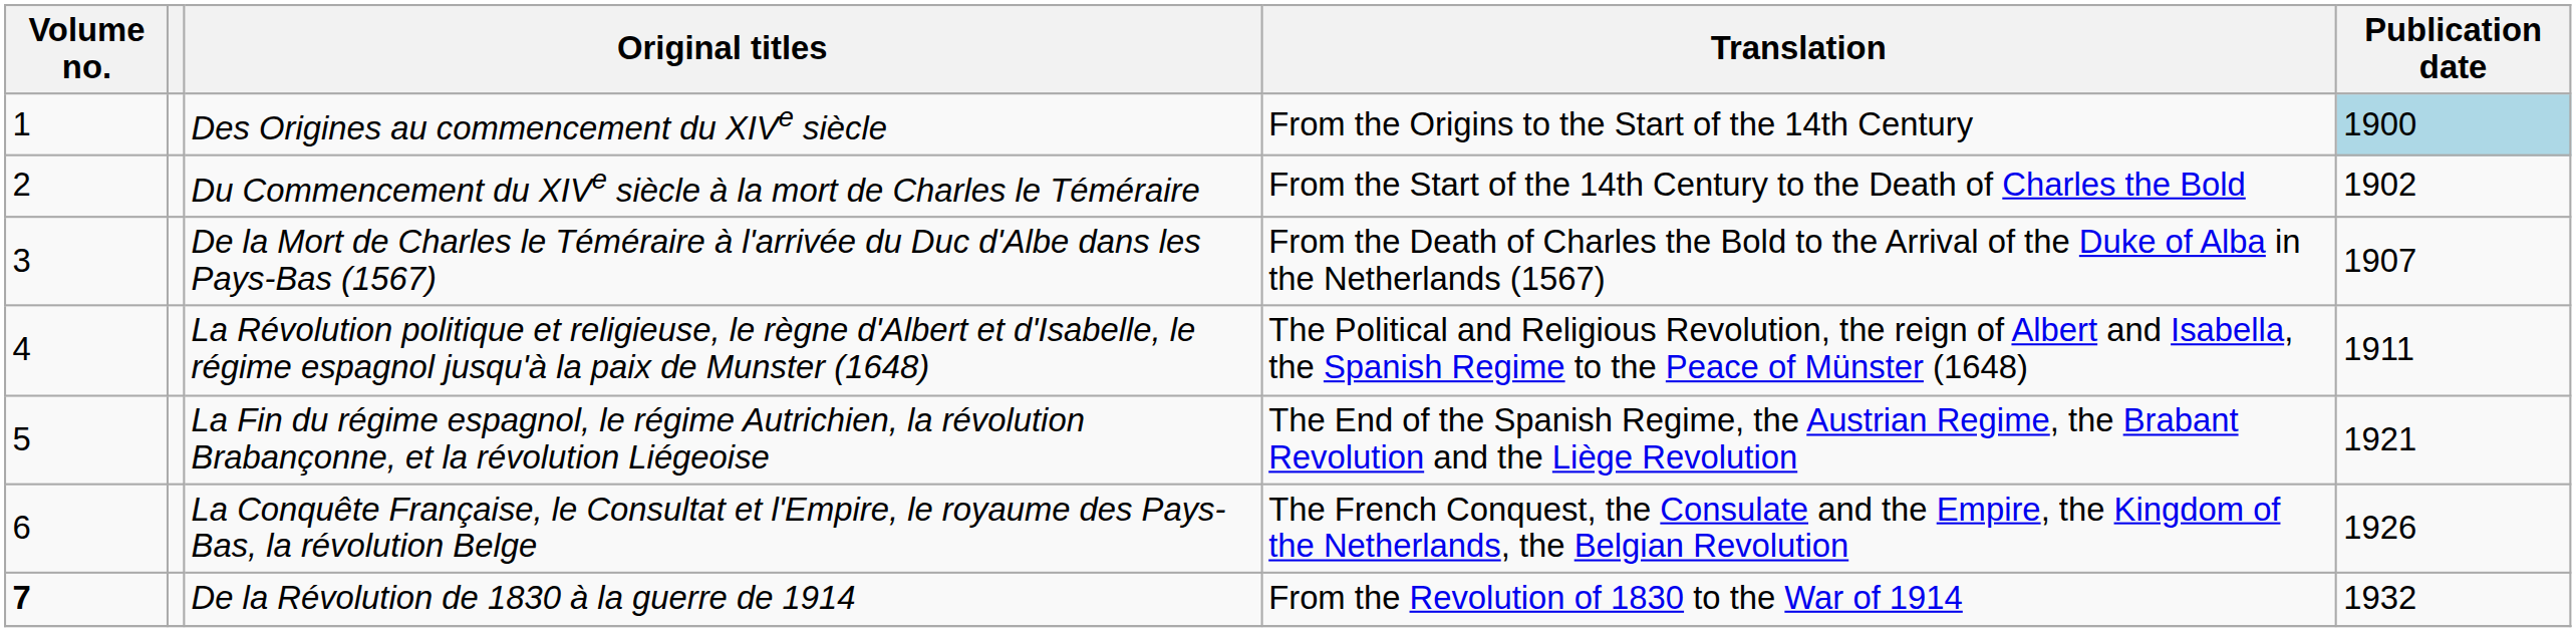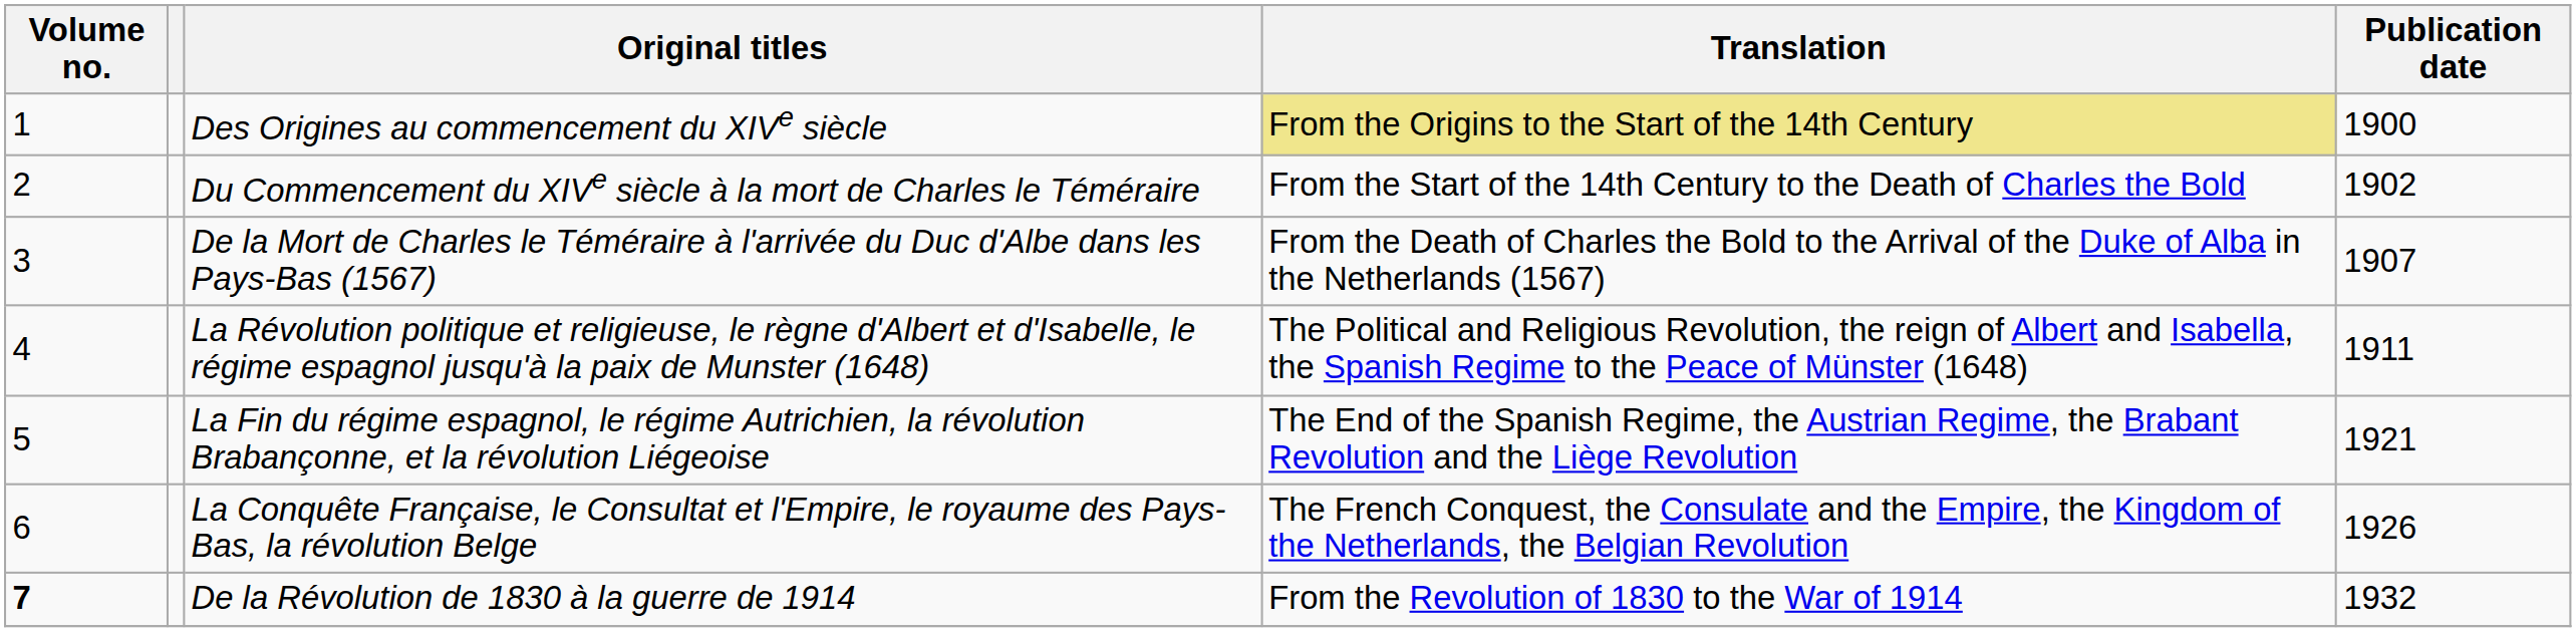Des Origines au commencement du XIVe siècle | Translation: no background -> khaki background
Des Origines au commencement du XIVe siècle | Publication date: lightblue background -> no background
